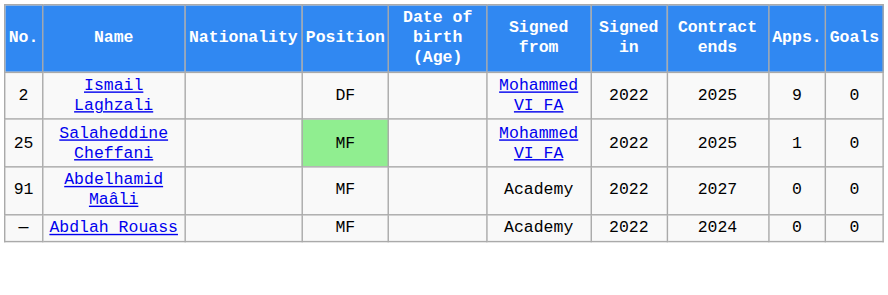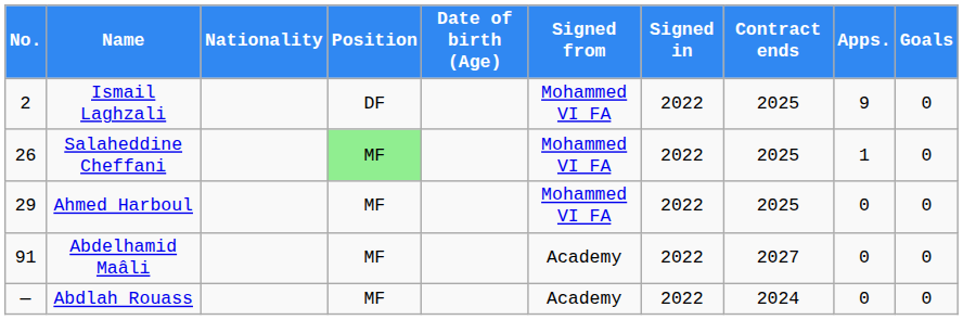Salaheddine Cheffani | No.: 25 -> 26
+ row: 29 | Ahmed Harboul | MF | Mohammed VI FA | 2022 | 2025 | 0 | 0
